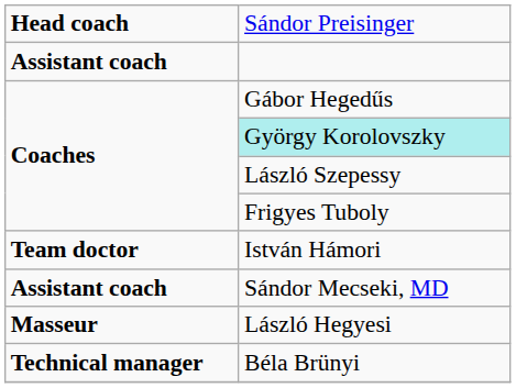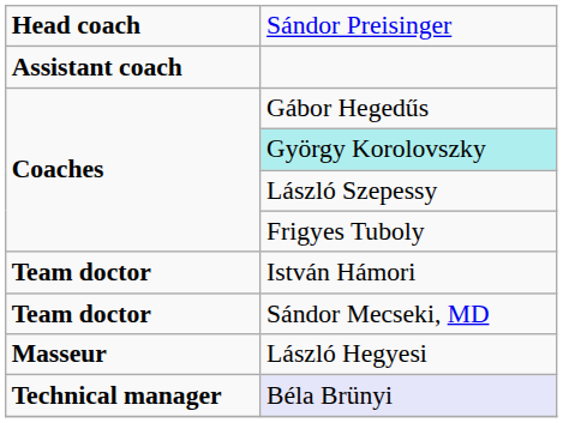row 8 | column 1: Assistant coach -> Team doctor
row 10 | column 2: no background -> lavender background
